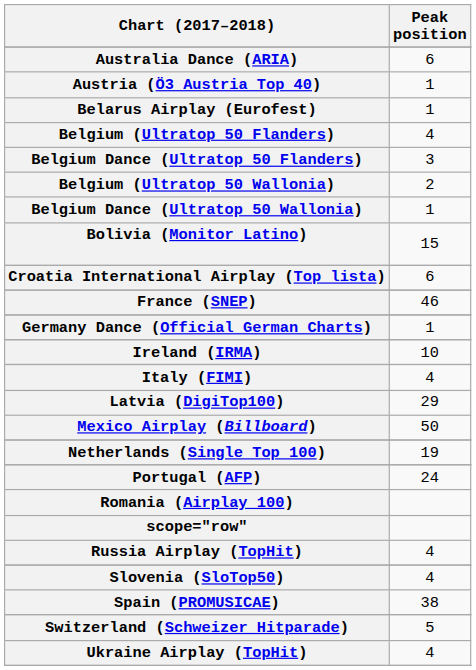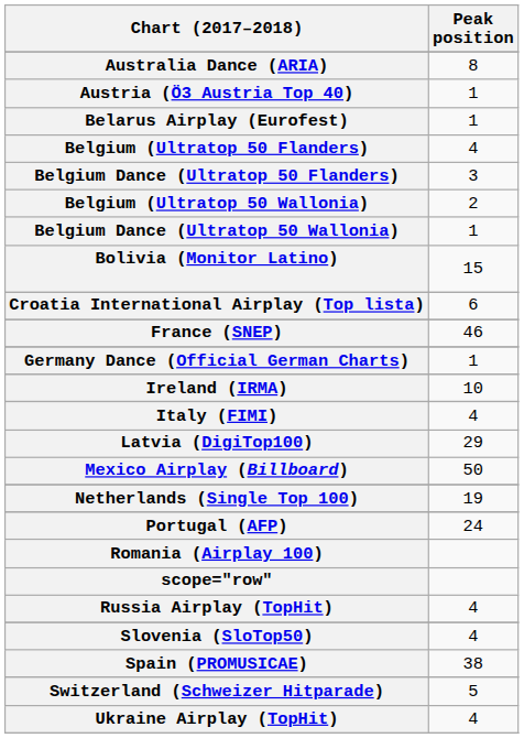Australia Dance (ARIA) | Peak position: 6 -> 8
